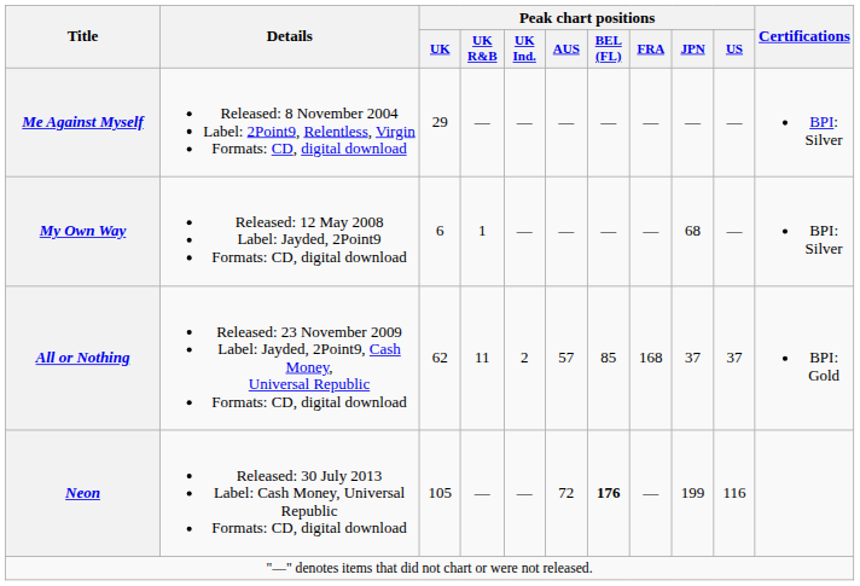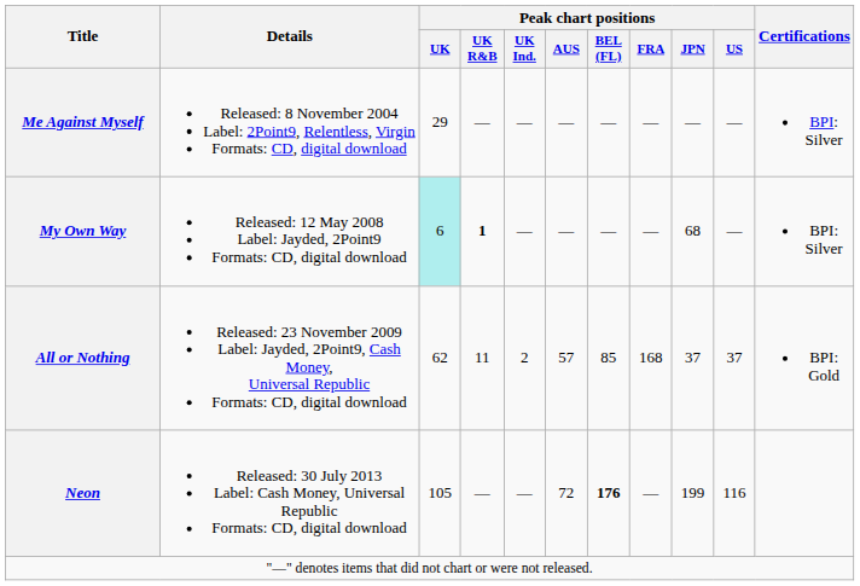My Own Way | Peak chart positions / UK: no background -> paleturquoise background
My Own Way | Peak chart positions / UK R&B: normal -> bold
